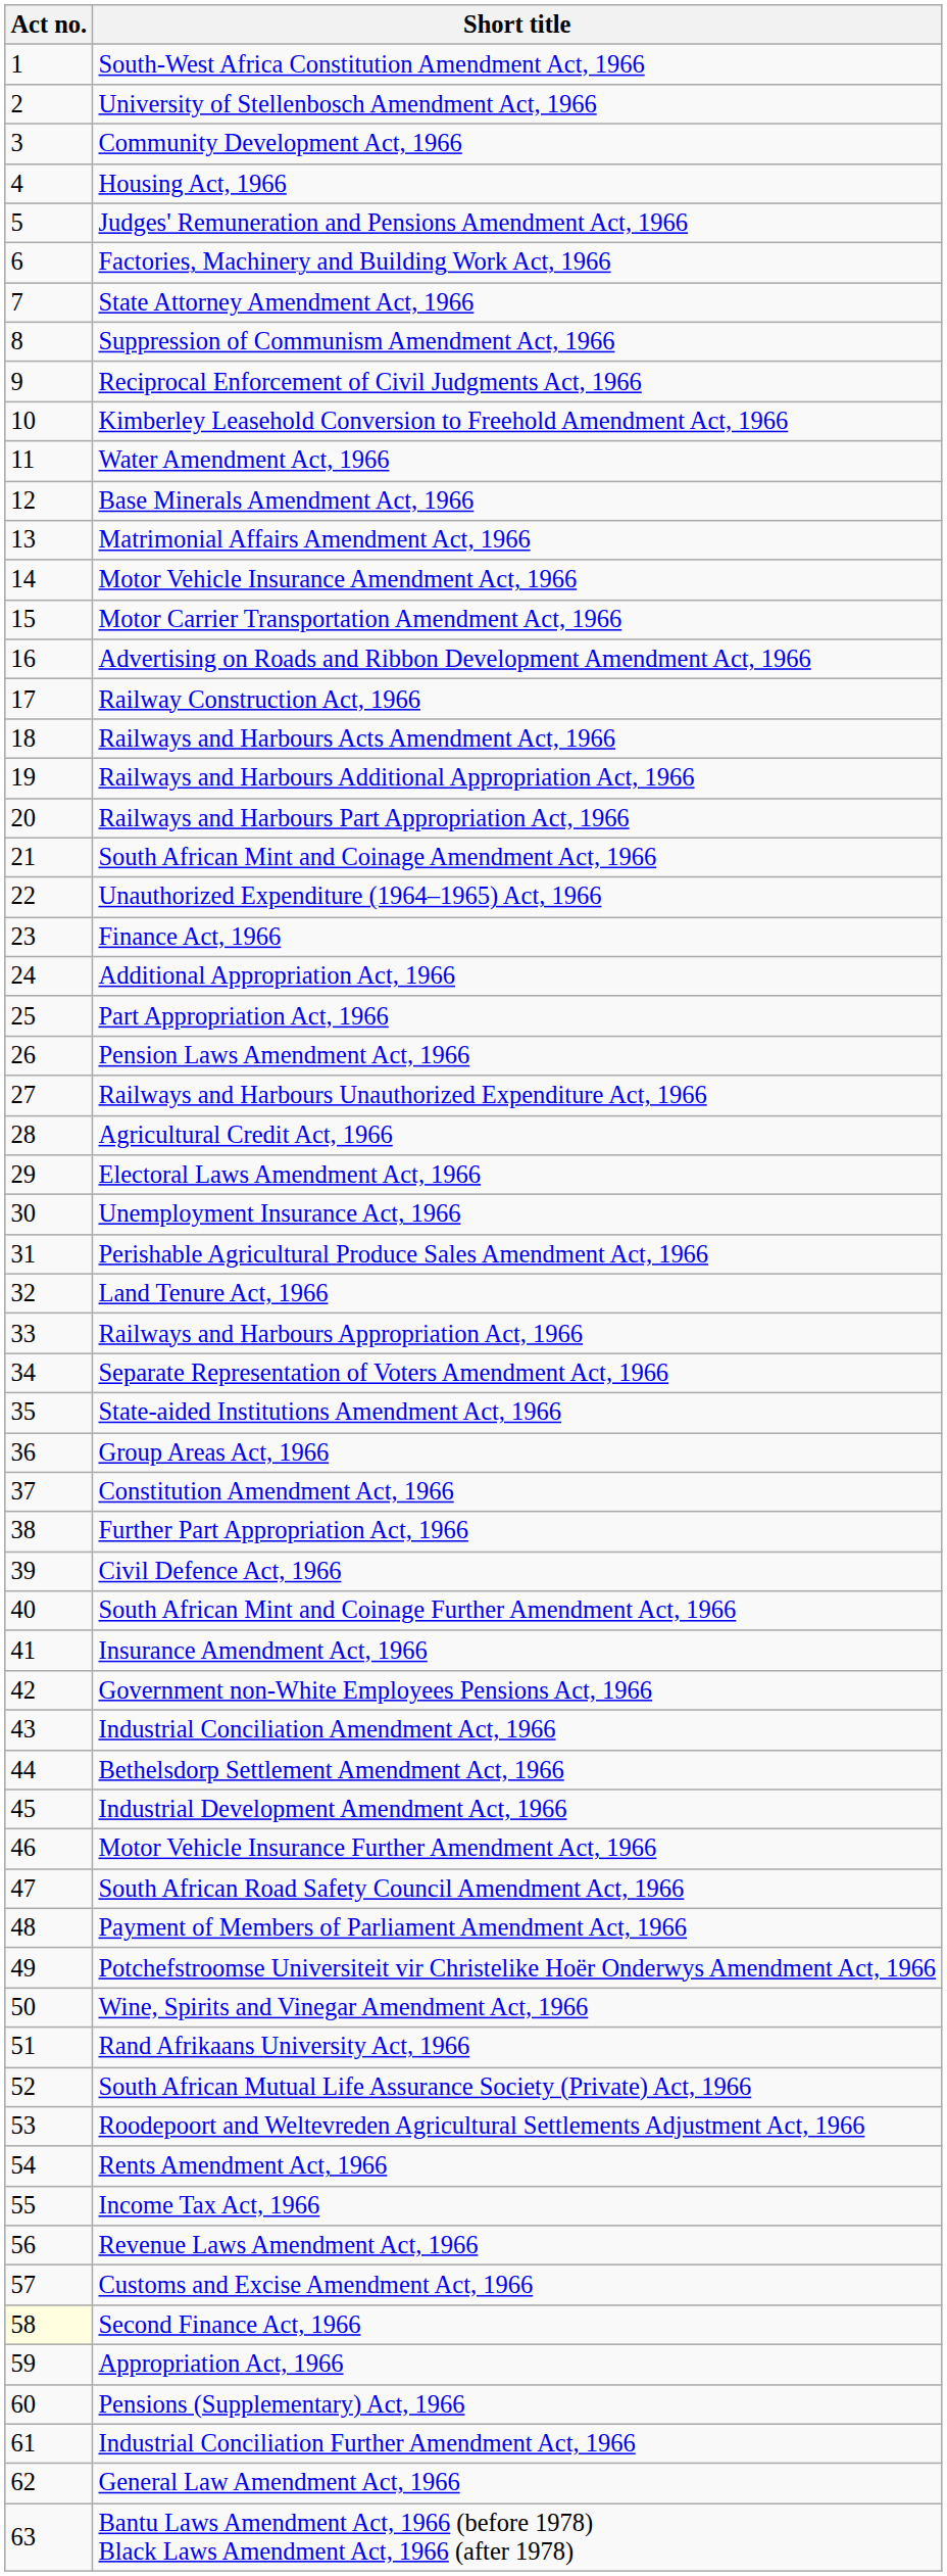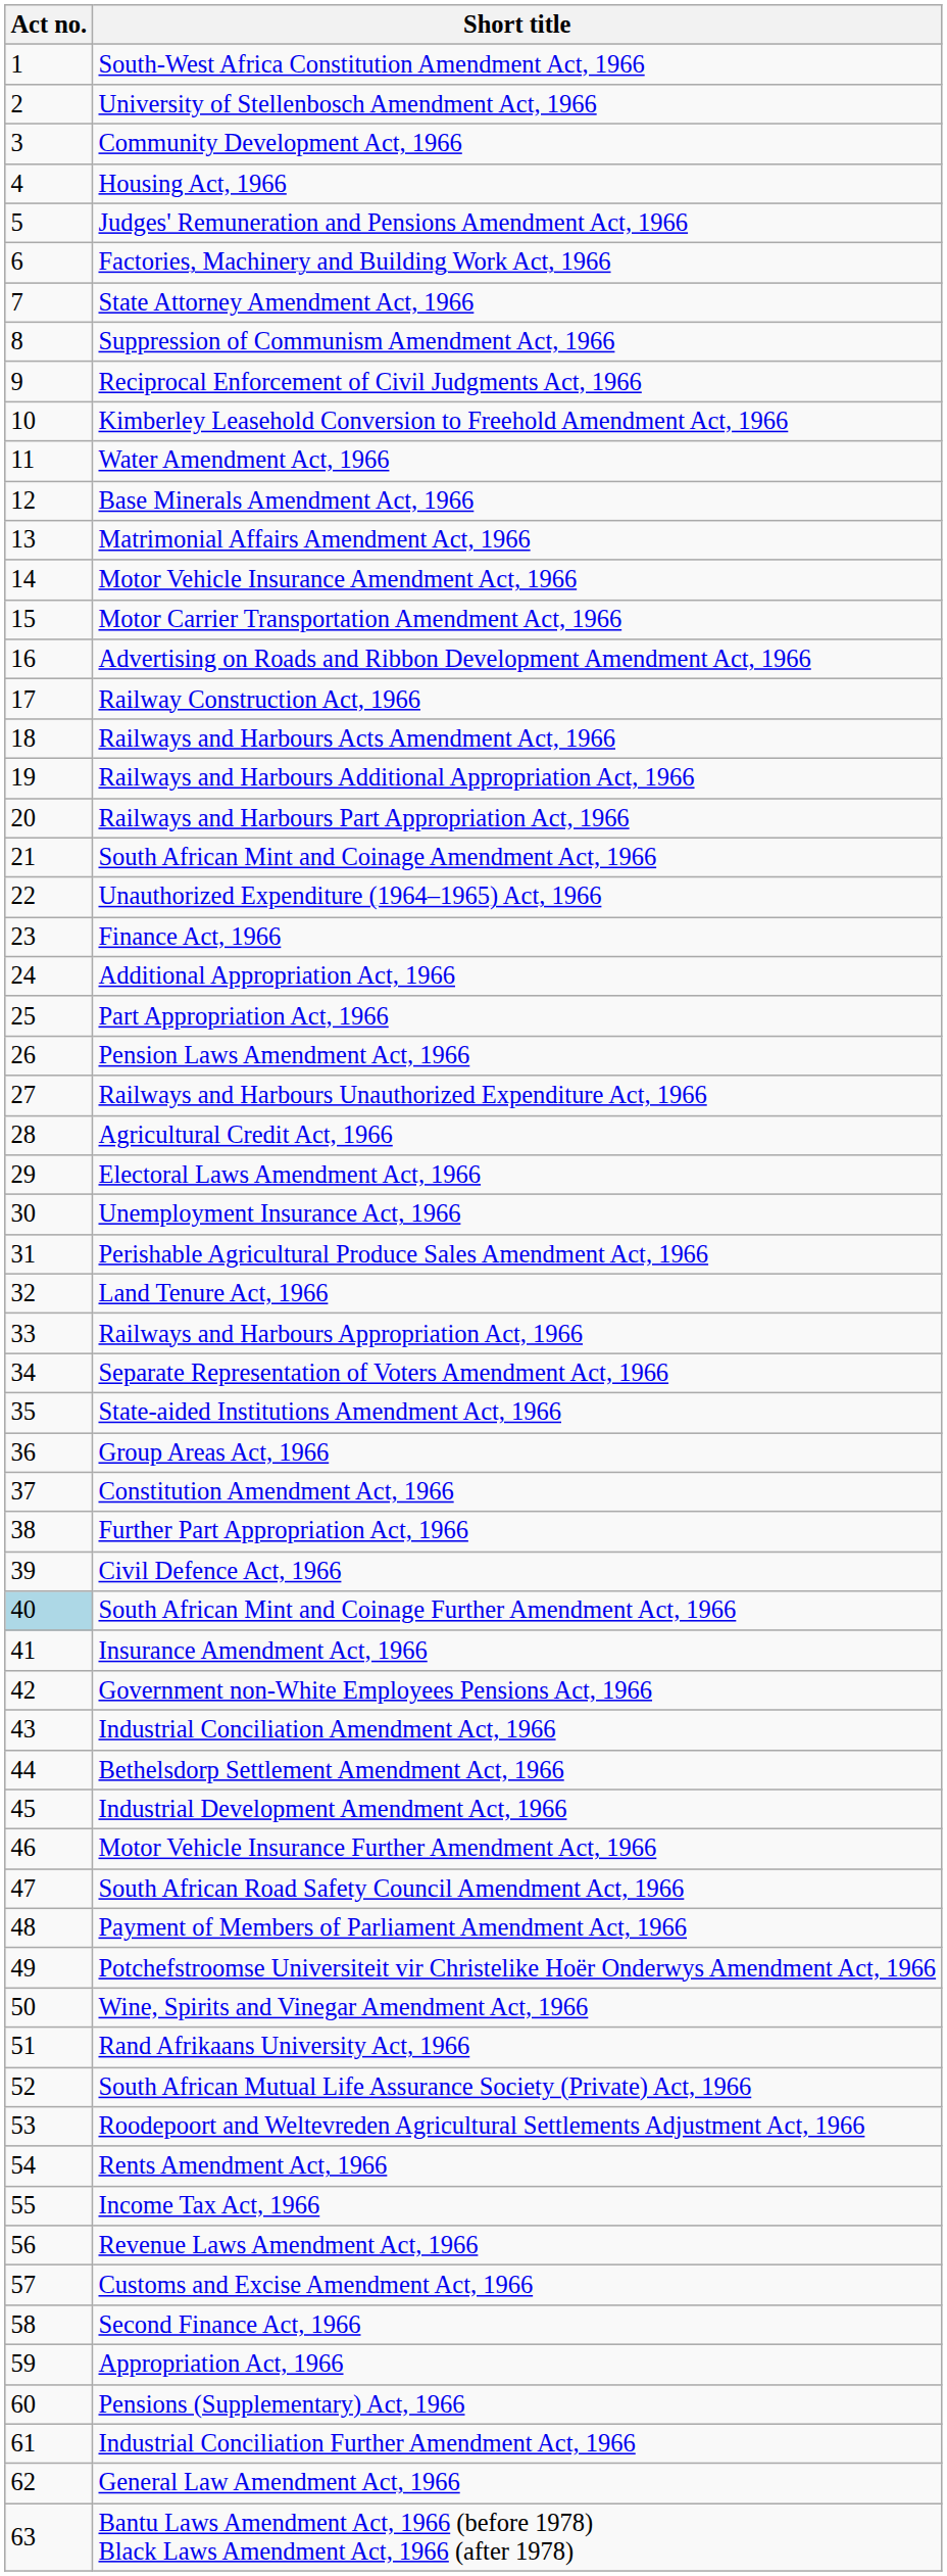South African Mint and Coinage Further Amendment Act, 1966 | Act no.: no background -> lightblue background
Second Finance Act, 1966 | Act no.: lightyellow background -> no background
